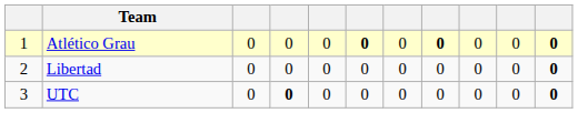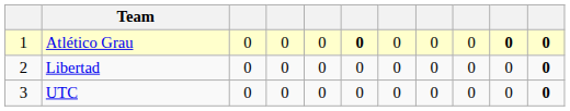Atlético Grau | column 8: bold -> normal
Atlético Grau | column 10: normal -> bold
UTC | column 4: bold -> normal
